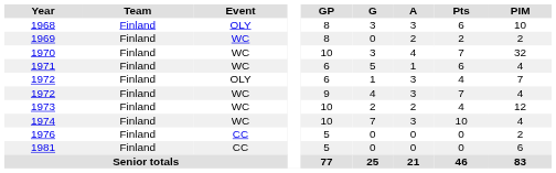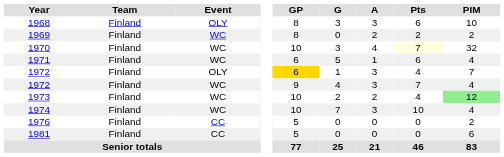1970 | Pts: no background -> lightyellow background
1972 / OLY | GP: no background -> gold background
1973 | PIM: no background -> lightgreen background
